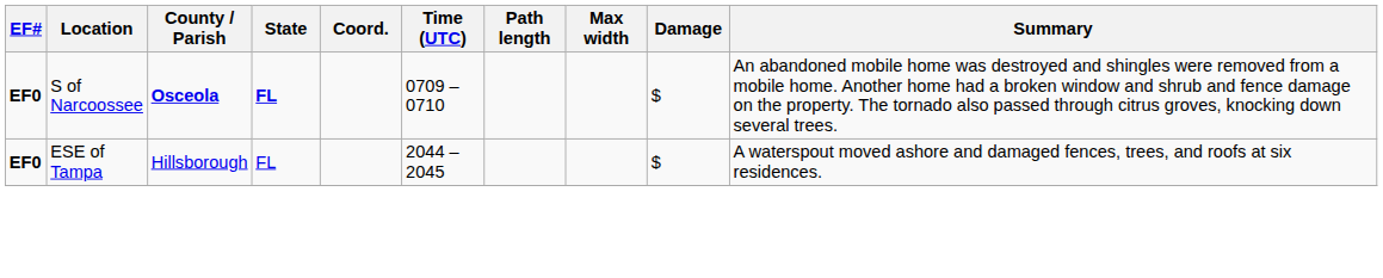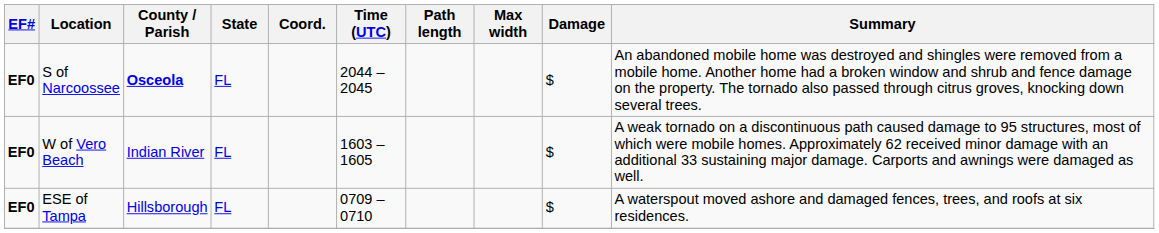S of Narcoossee | State: bold -> normal
S of Narcoossee | Time (UTC): 0709 – 0710 -> 2044 – 2045
+ row: EF0 | W of Vero Beach | Indian River | FL | 1603 – 1605 | $ | A weak tornado on a discontinuous path caused damage to 95 structures, most of which were mobile homes. Approximately 62 received minor damage with an additional 33 sustaining major damage. Carports and awnings were damaged as well.
ESE of Tampa | Time (UTC): 2044 – 2045 -> 0709 – 0710
